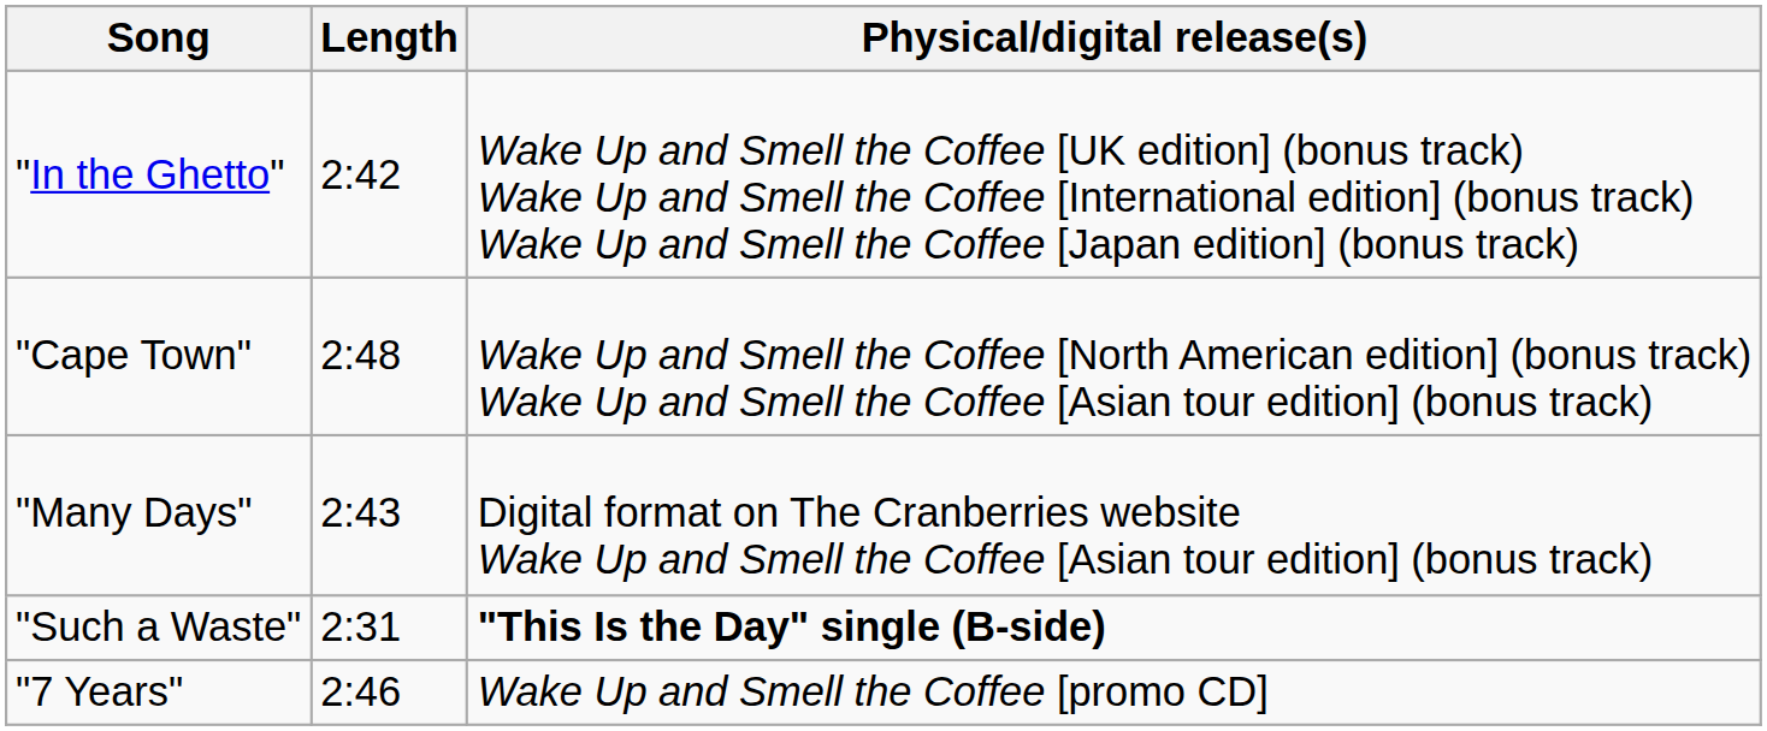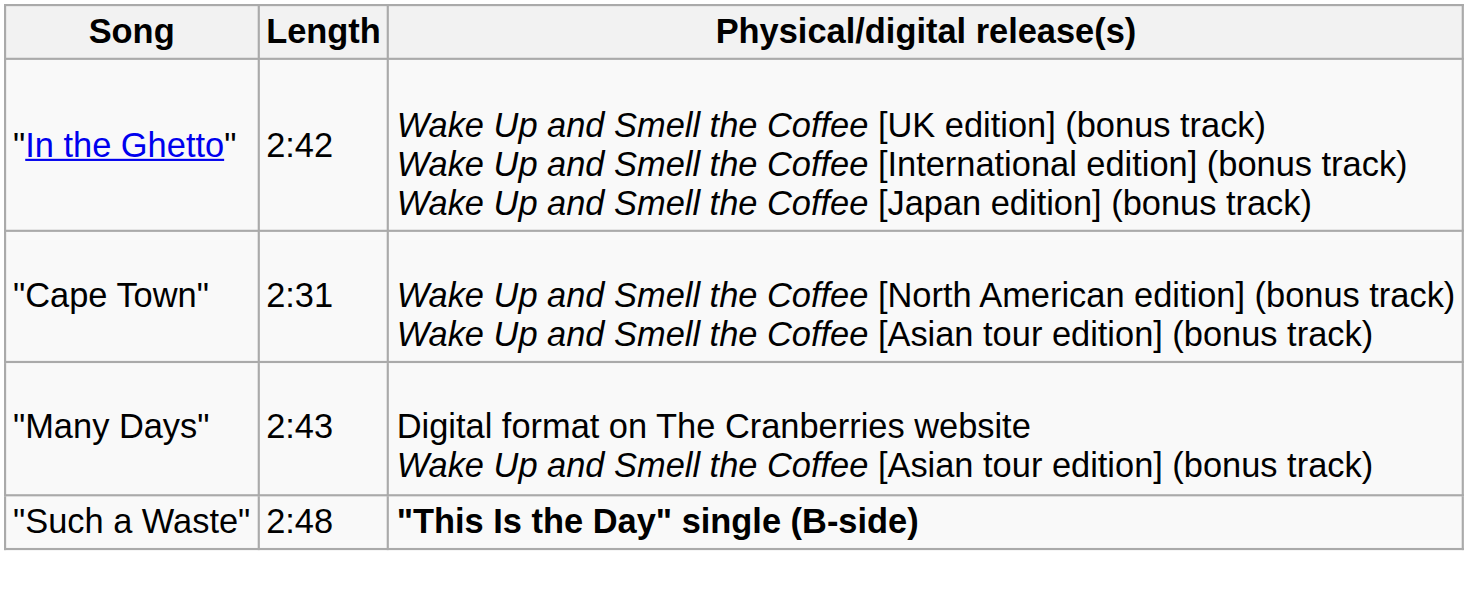"Cape Town" | Length: 2:48 -> 2:31
"Such a Waste" | Length: 2:31 -> 2:48
- row: "7 Years" | 2:46 | Wake Up and Smell the Coffee [promo CD]
